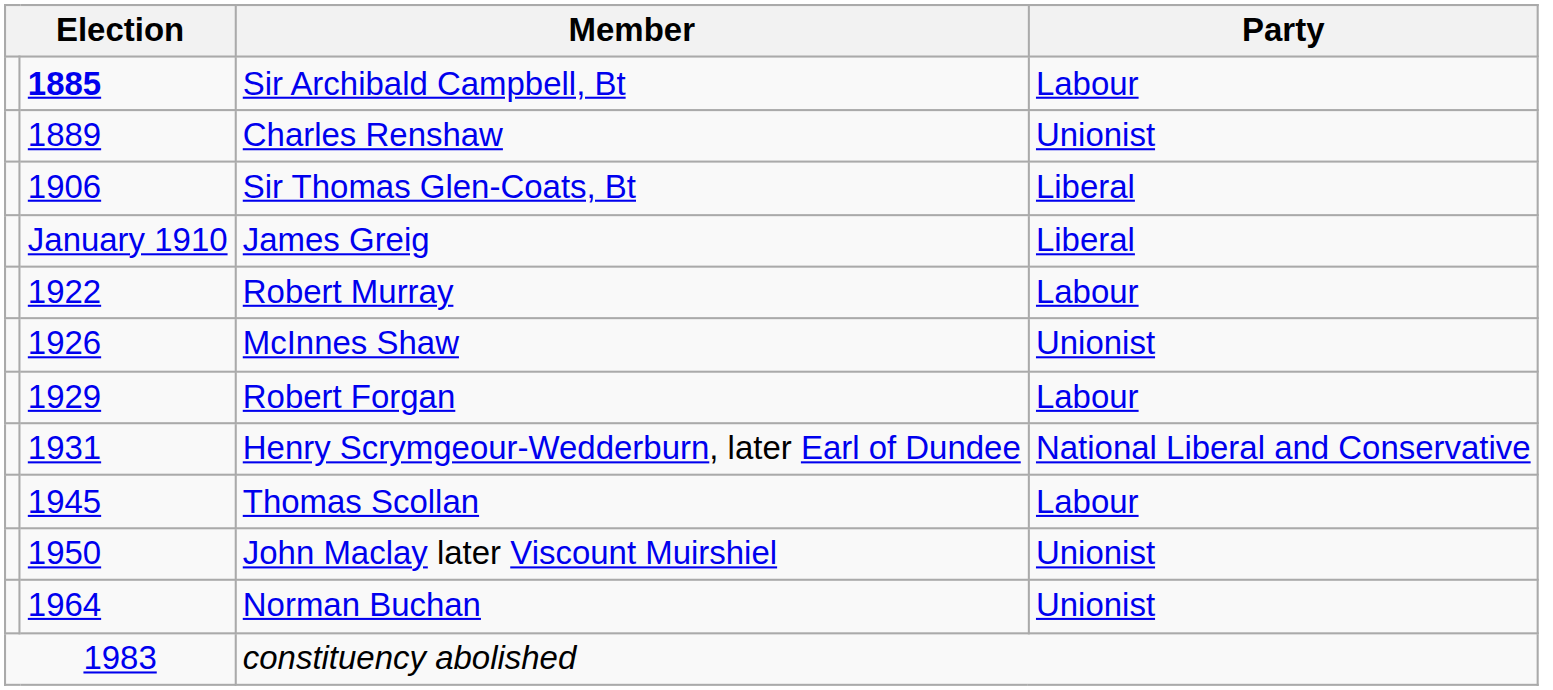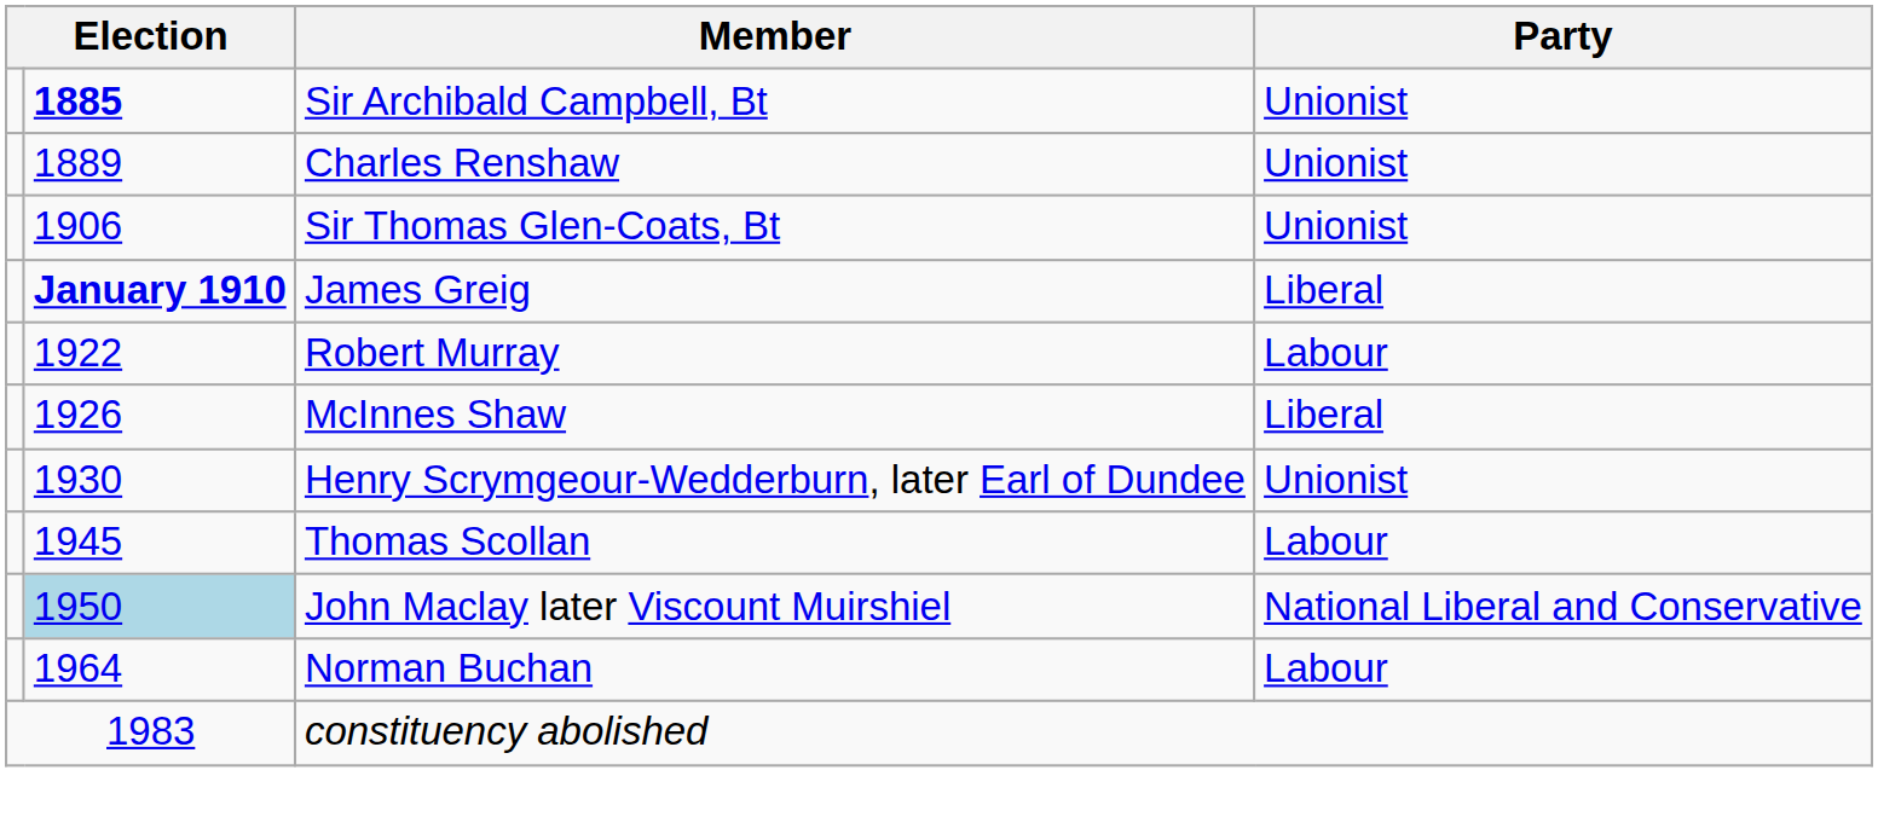Sir Archibald Campbell, Bt | Party: Labour -> Unionist
Sir Thomas Glen-Coats, Bt | Party: Liberal -> Unionist
James Greig | column 2: normal -> bold
McInnes Shaw | Party: Unionist -> Liberal
- row: 1929 | Robert Forgan | Labour
Henry Scrymgeour-Wedderburn, later Earl of Dundee | column 2: 1931 -> 1930
Henry Scrymgeour-Wedderburn, later Earl of Dundee | Party: National Liberal and Conservative -> Unionist
John Maclay later Viscount Muirshiel | column 2: no background -> lightblue background
John Maclay later Viscount Muirshiel | Party: Unionist -> National Liberal and Conservative
Norman Buchan | Party: Unionist -> Labour
